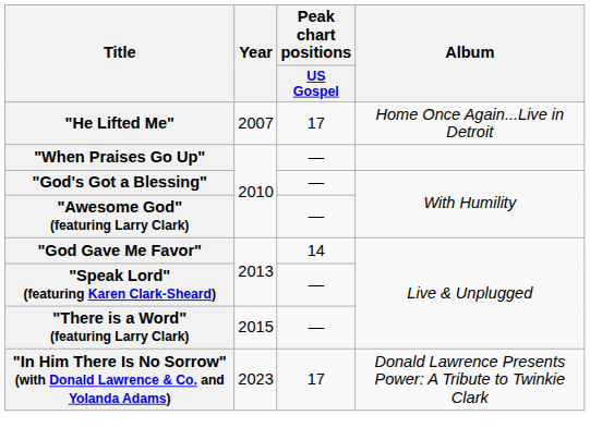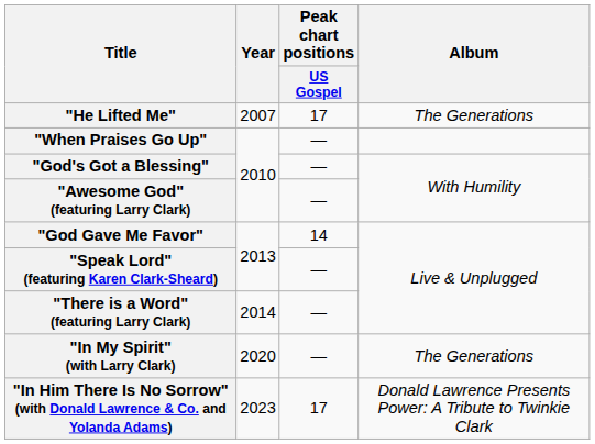"He Lifted Me" | Album: Home Once Again...Live in Detroit -> The Generations
"There is a Word" (featuring Larry Clark) | Year: 2015 -> 2014
+ row: "In My Spirit" (with Larry Clark) | 2020 | — | The Generations
